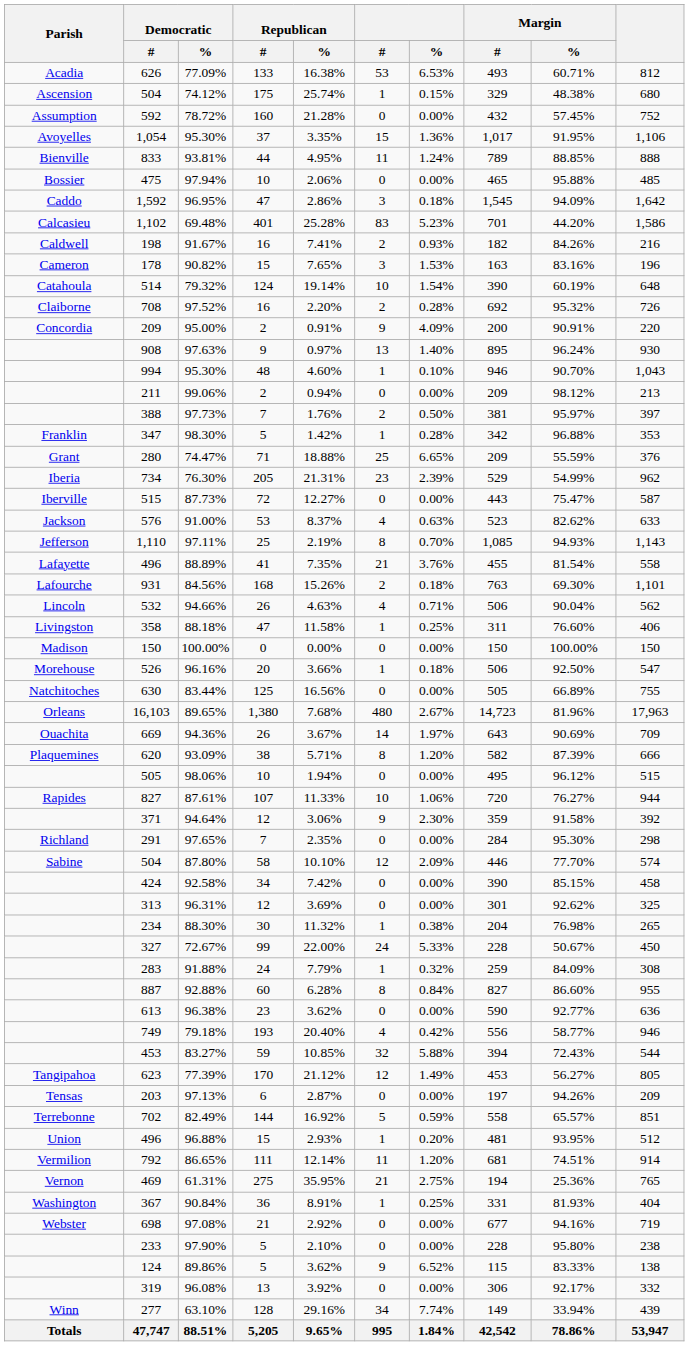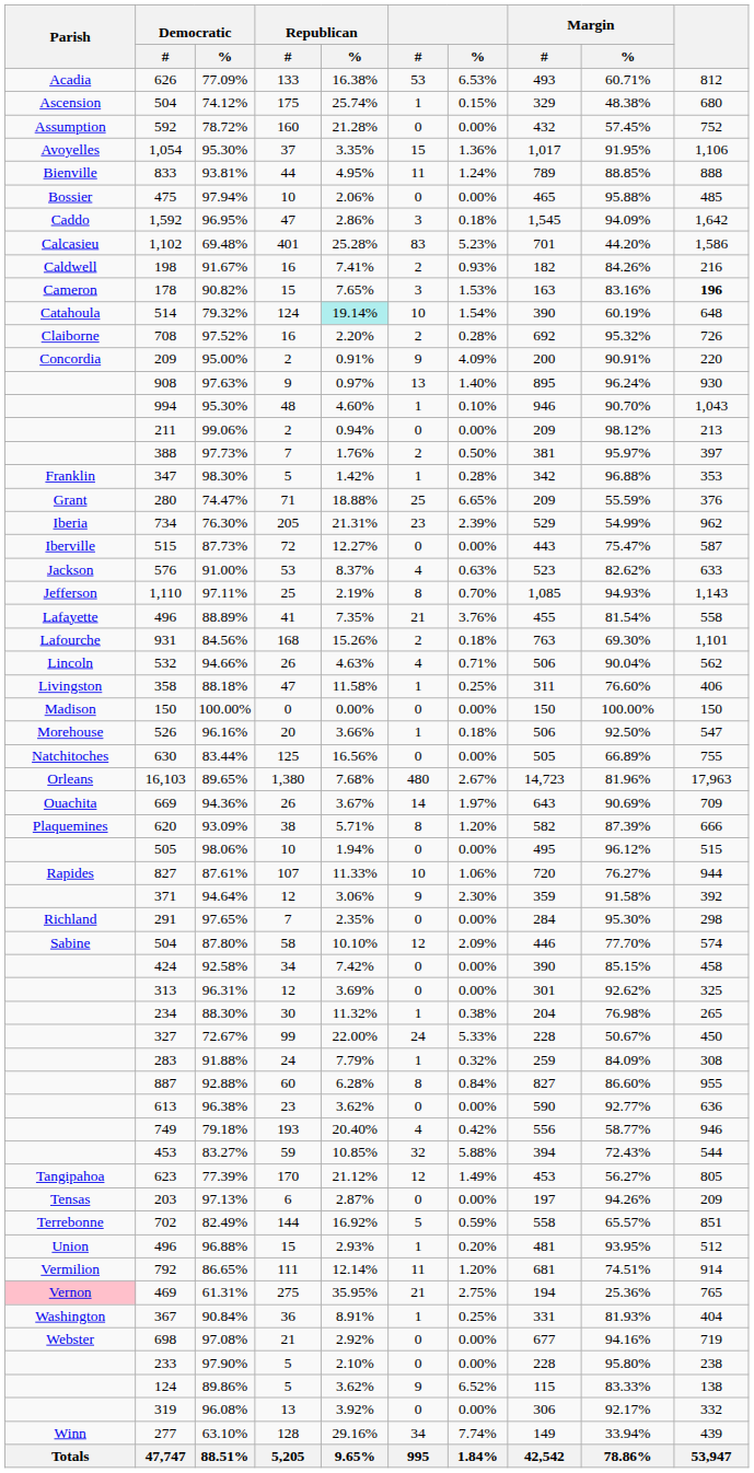90.82% | column 10: normal -> bold
79.32% | Republican / %: no background -> paleturquoise background
61.31% | Parish: no background -> pink background
